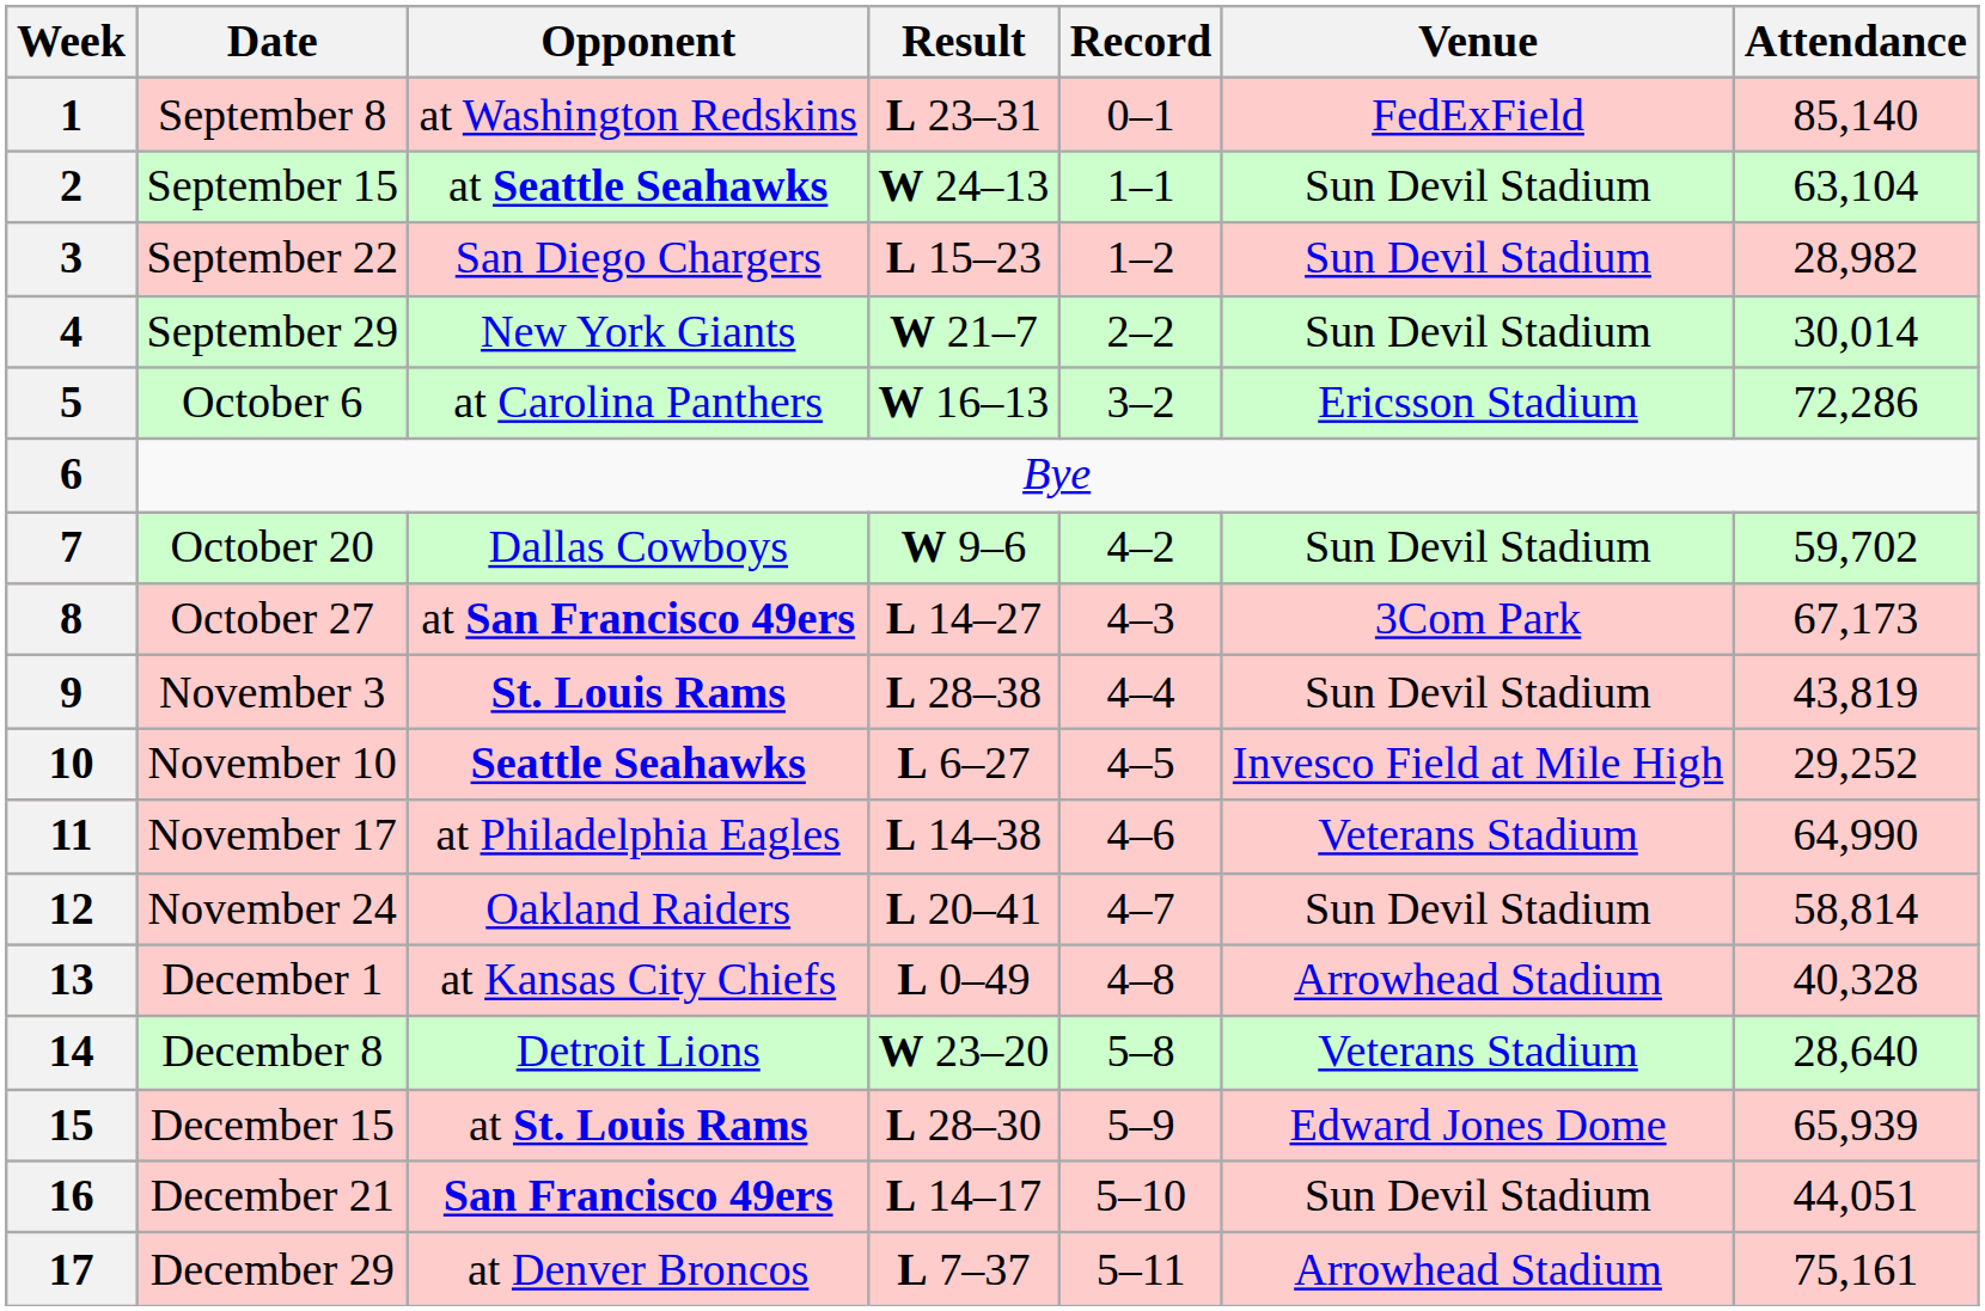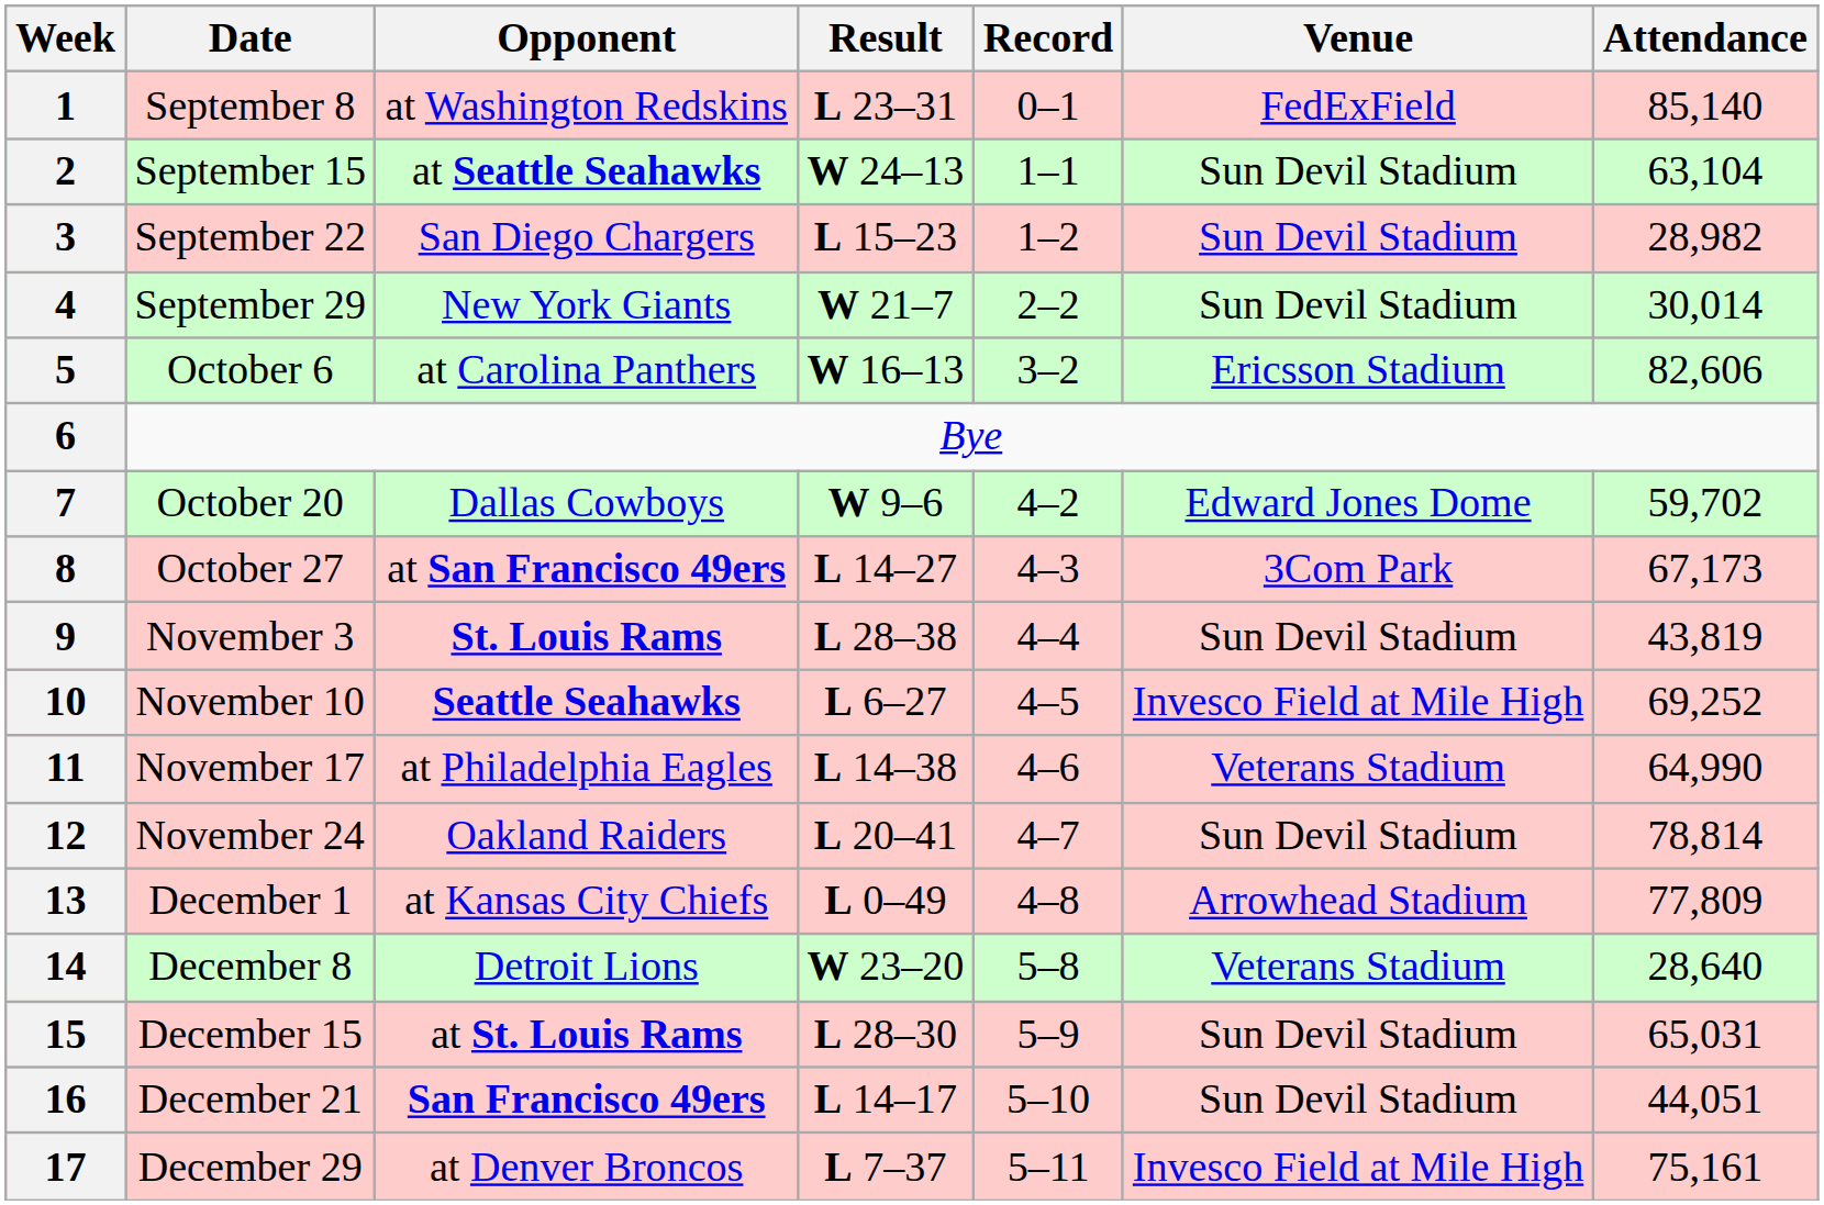5 | Attendance: 72,286 -> 82,606
7 | Venue: Sun Devil Stadium -> Edward Jones Dome
10 | Attendance: 29,252 -> 69,252
12 | Attendance: 58,814 -> 78,814
13 | Attendance: 40,328 -> 77,809
15 | Venue: Edward Jones Dome -> Sun Devil Stadium
15 | Attendance: 65,939 -> 65,031
17 | Venue: Arrowhead Stadium -> Invesco Field at Mile High
